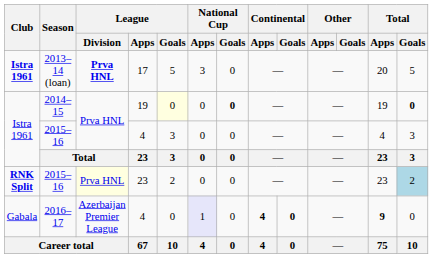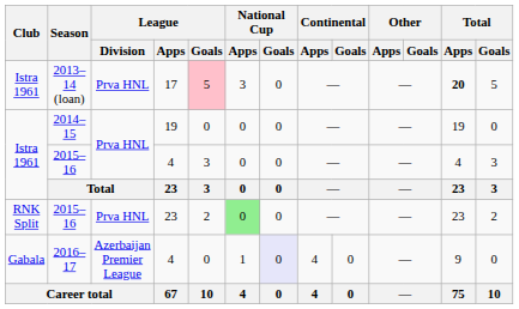2013–14 (loan) | Club: bold -> normal
2013–14 (loan) | League / Division: bold -> normal
2013–14 (loan) | League / Goals: no background -> pink background
2013–14 (loan) | Total / Apps: normal -> bold
2014–15 | League / Goals: lightyellow background -> no background
2014–15 | National Cup / Goals: bold -> normal
2014–15 | Total / Goals: bold -> normal
2015–16 / 23 | Club: bold -> normal
2015–16 / 23 | League / Division: lightyellow background -> no background
2015–16 / 23 | National Cup / Apps: no background -> lightgreen background
2015–16 / 23 | Total / Goals: lightblue background -> no background
2016–17 | National Cup / Apps: lavender background -> no background
2016–17 | National Cup / Goals: no background -> lavender background
2016–17 | Continental / Apps: bold -> normal
2016–17 | Continental / Goals: bold -> normal
2016–17 | Total / Apps: bold -> normal
